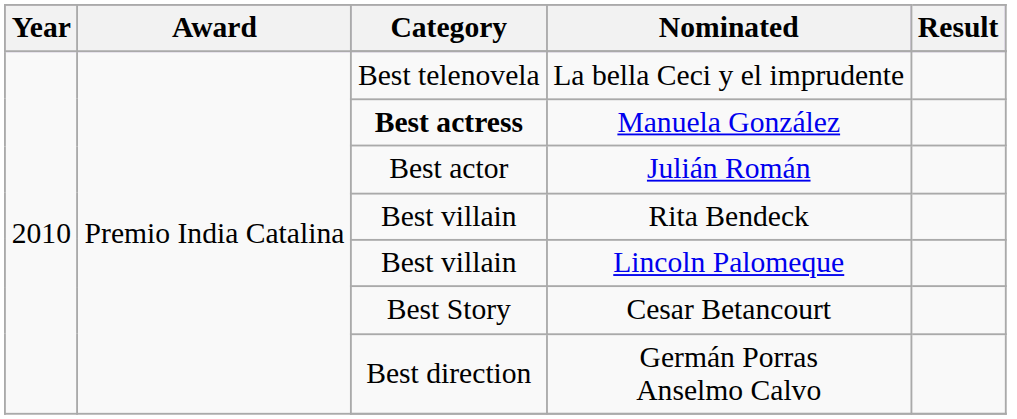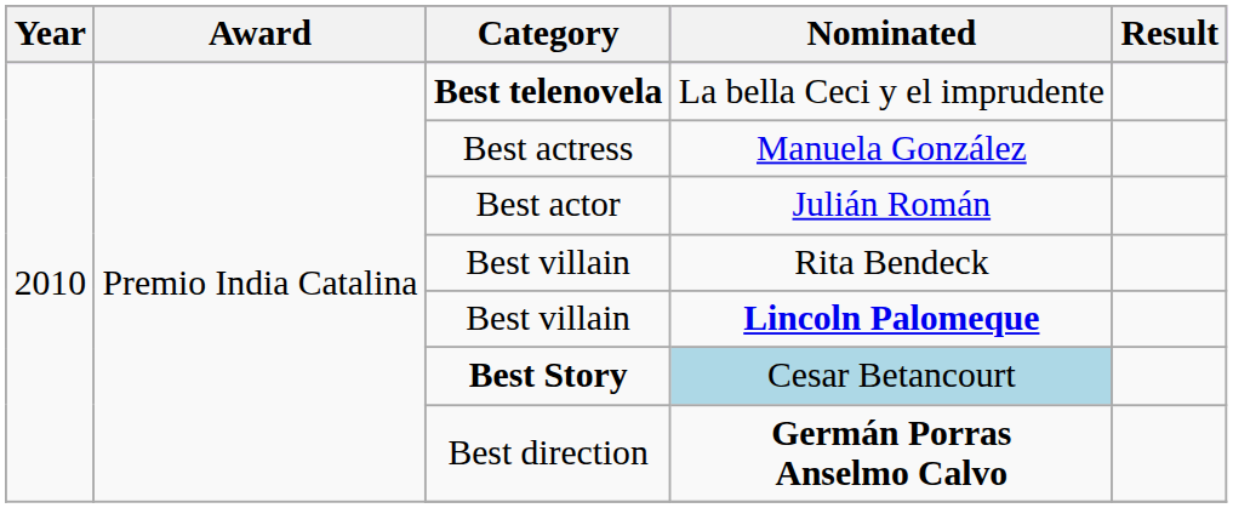La bella Ceci y el imprudente | Category: normal -> bold
Manuela González | Category: bold -> normal
Lincoln Palomeque | Nominated: normal -> bold
Cesar Betancourt | Category: normal -> bold
Cesar Betancourt | Nominated: no background -> lightblue background
Germán Porras Anselmo Calvo | Nominated: normal -> bold
